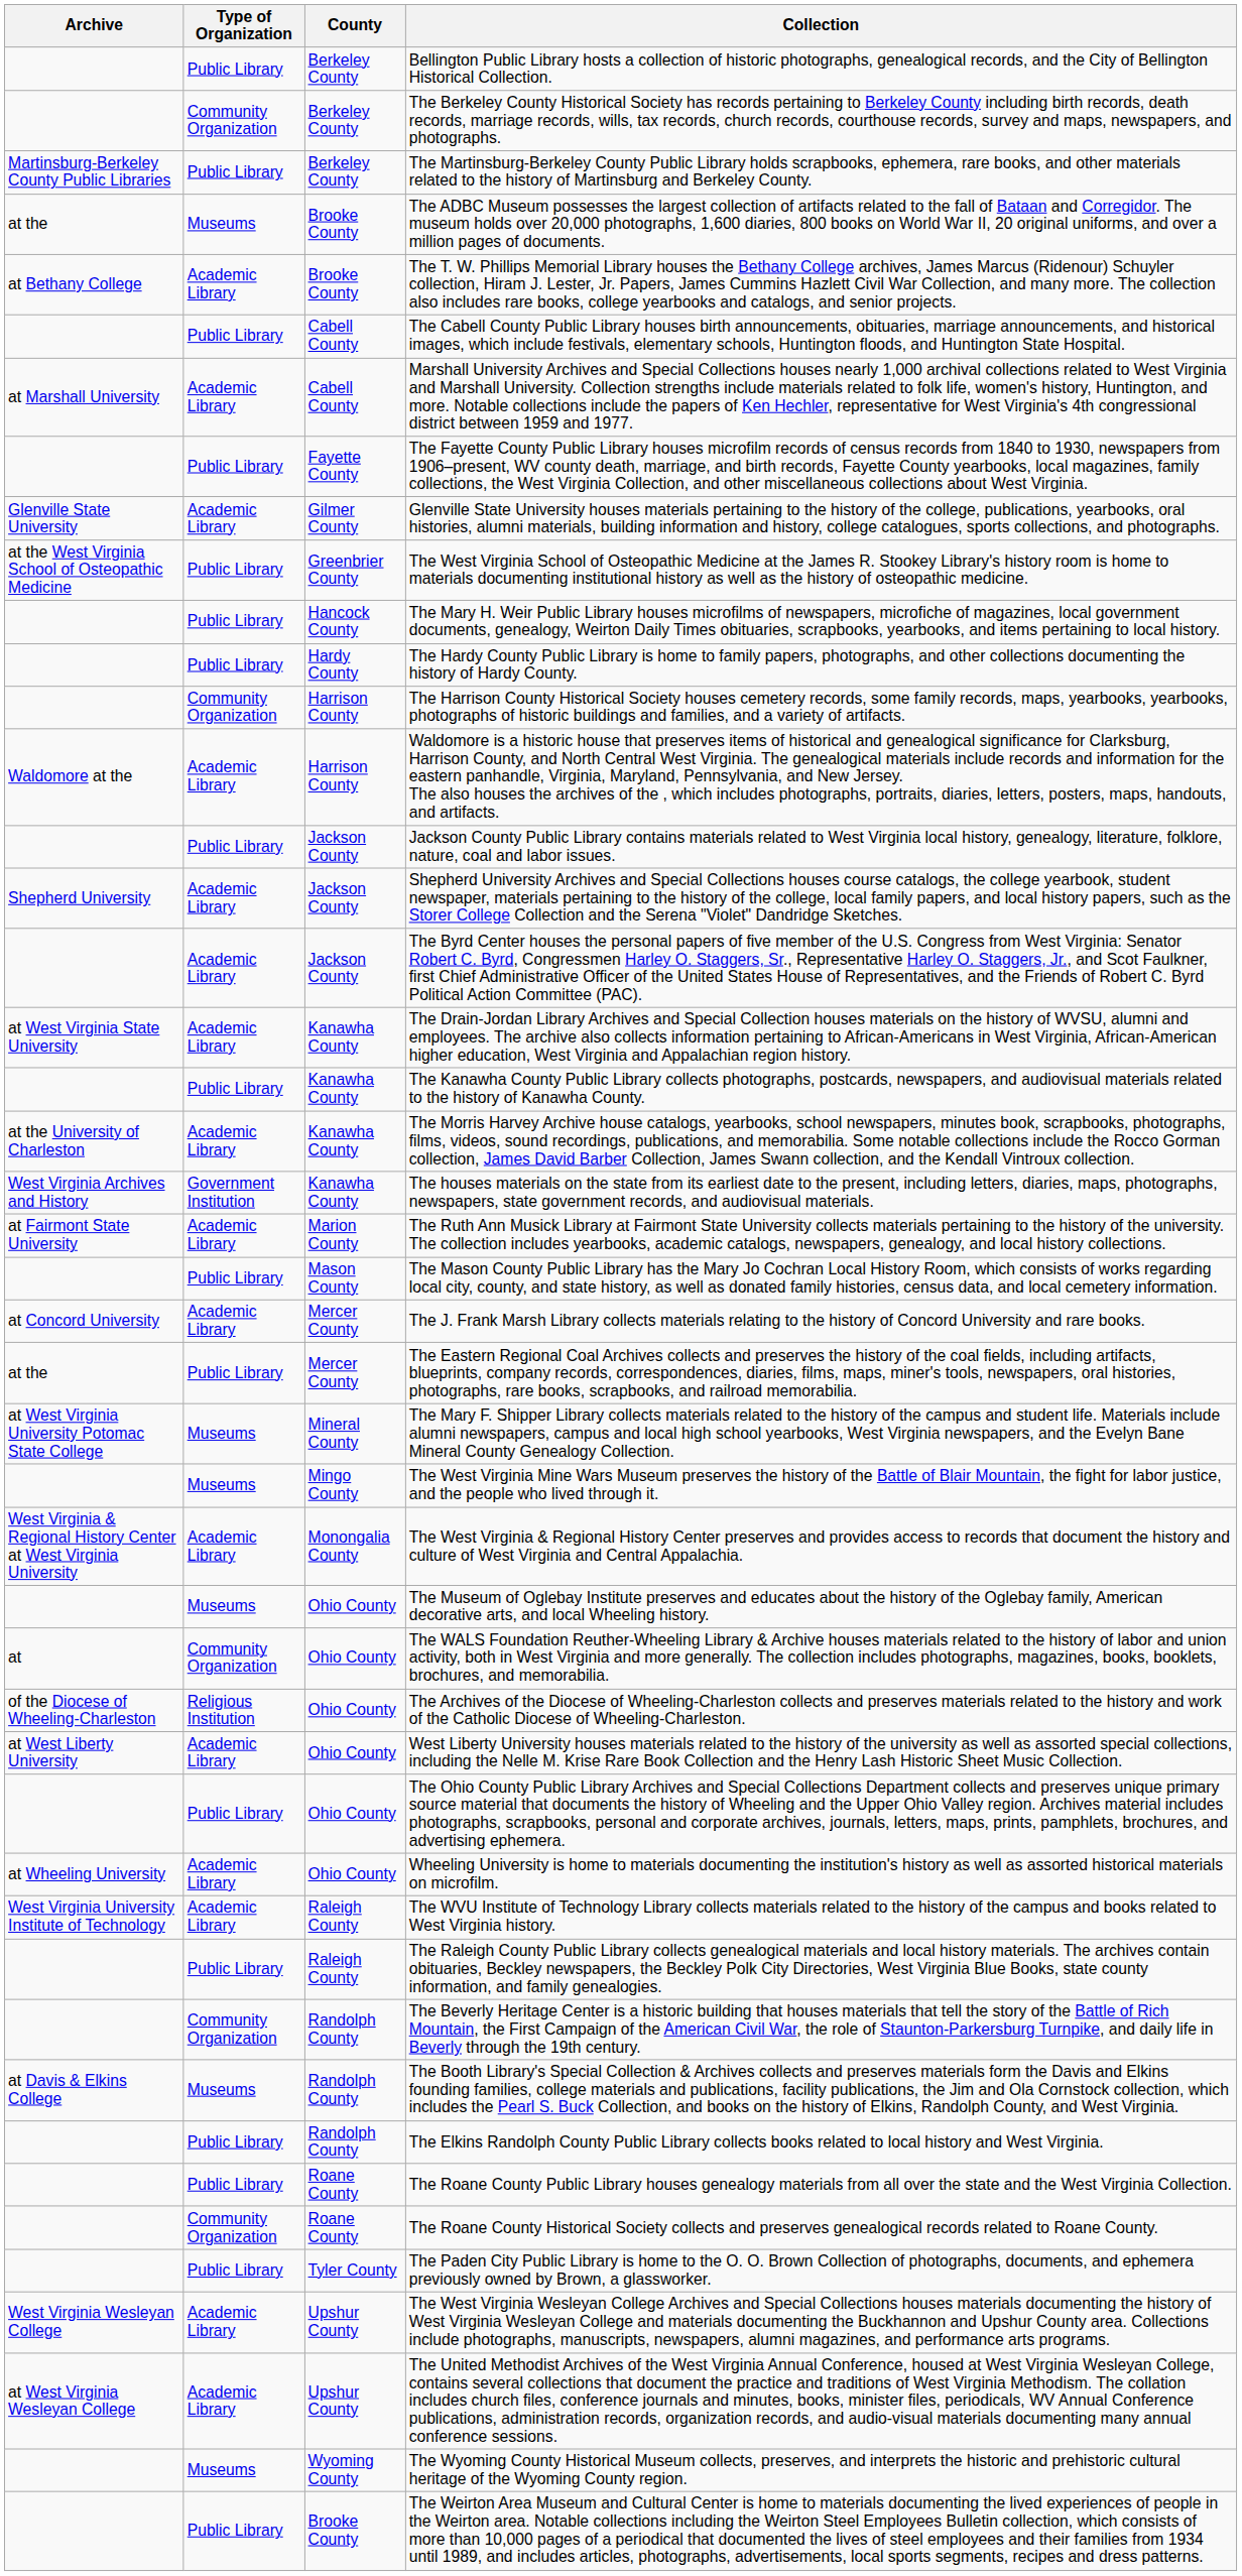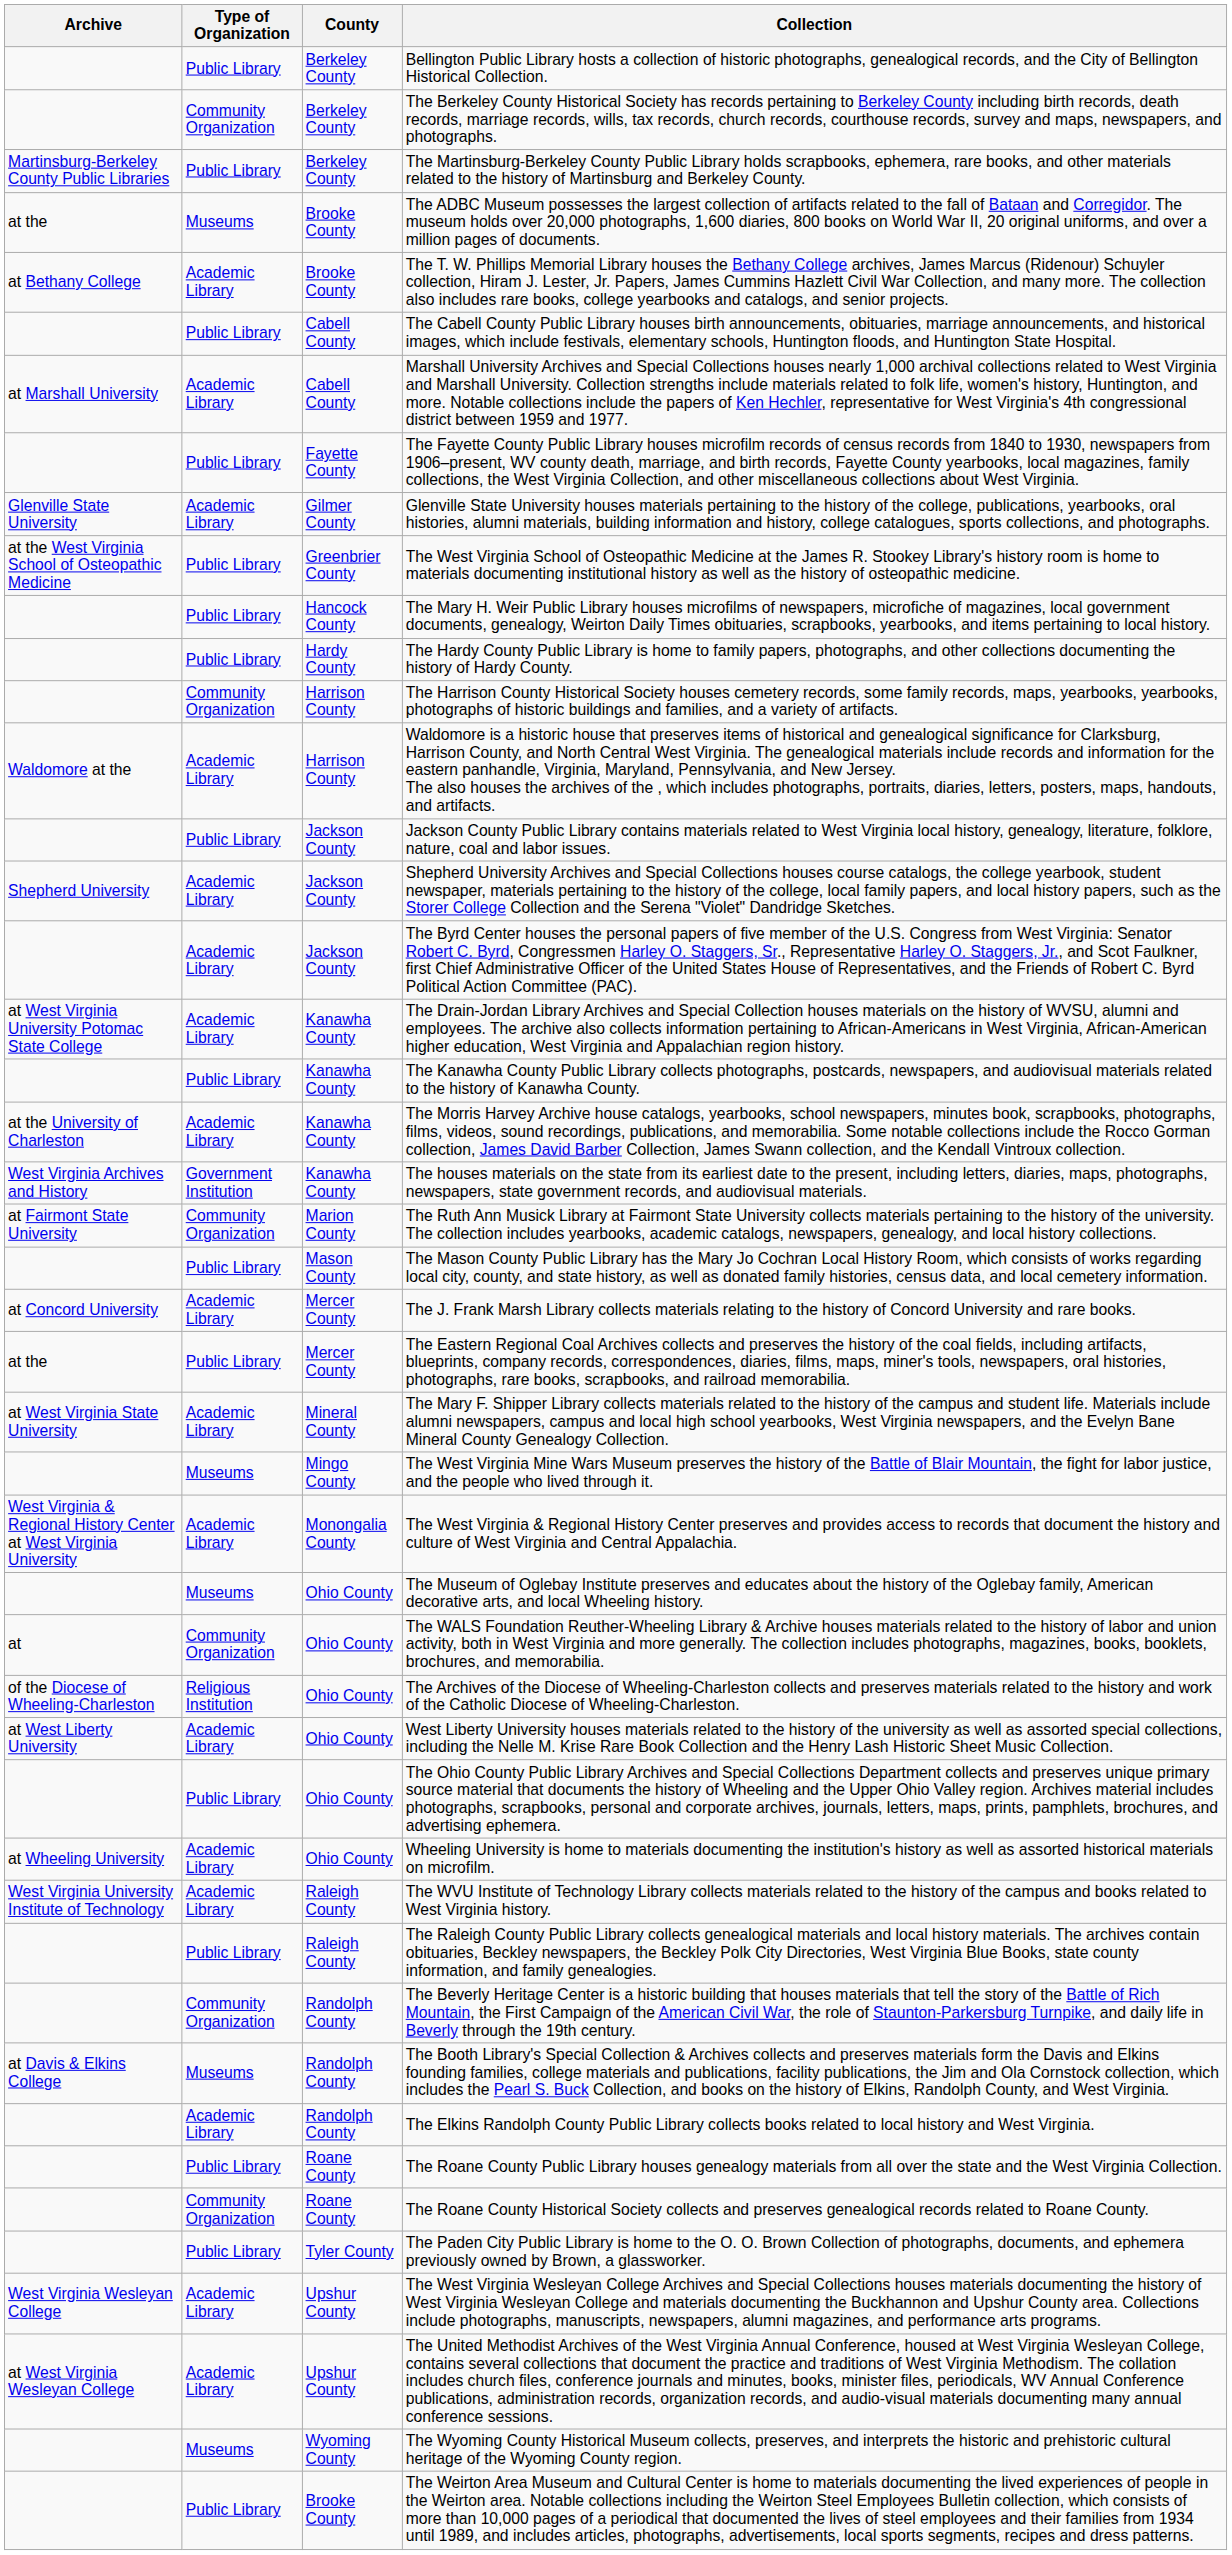row 19 | Archive: at West Virginia State University -> at West Virginia University Potomac State College
row 23 | Type of Organization: Academic Library -> Community Organization
row 27 | Archive: at West Virginia University Potomac State College -> at West Virginia State University
row 27 | Type of Organization: Museums -> Academic Library
row 40 | Type of Organization: Public Library -> Academic Library
